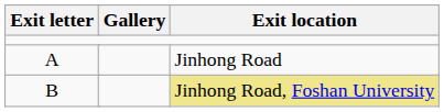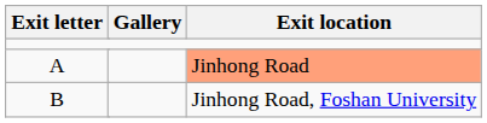Jinhong Road | Exit location: no background -> lightsalmon background
Jinhong Road, Foshan University | Exit location: khaki background -> no background
